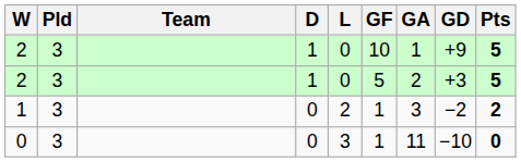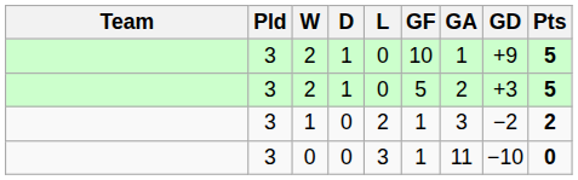columns swapped: Team <-> W
